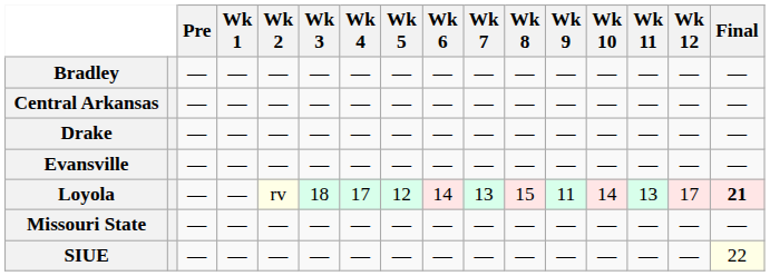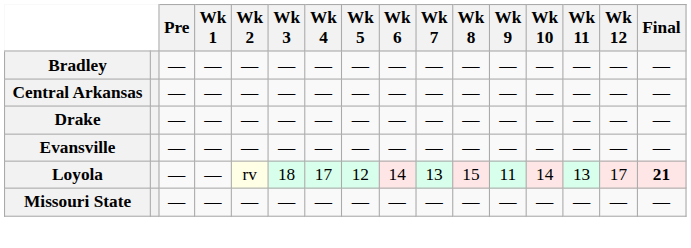- row: SIUE | — | — | — | — | — | — | — | — | — | — | — | — | — | 22
